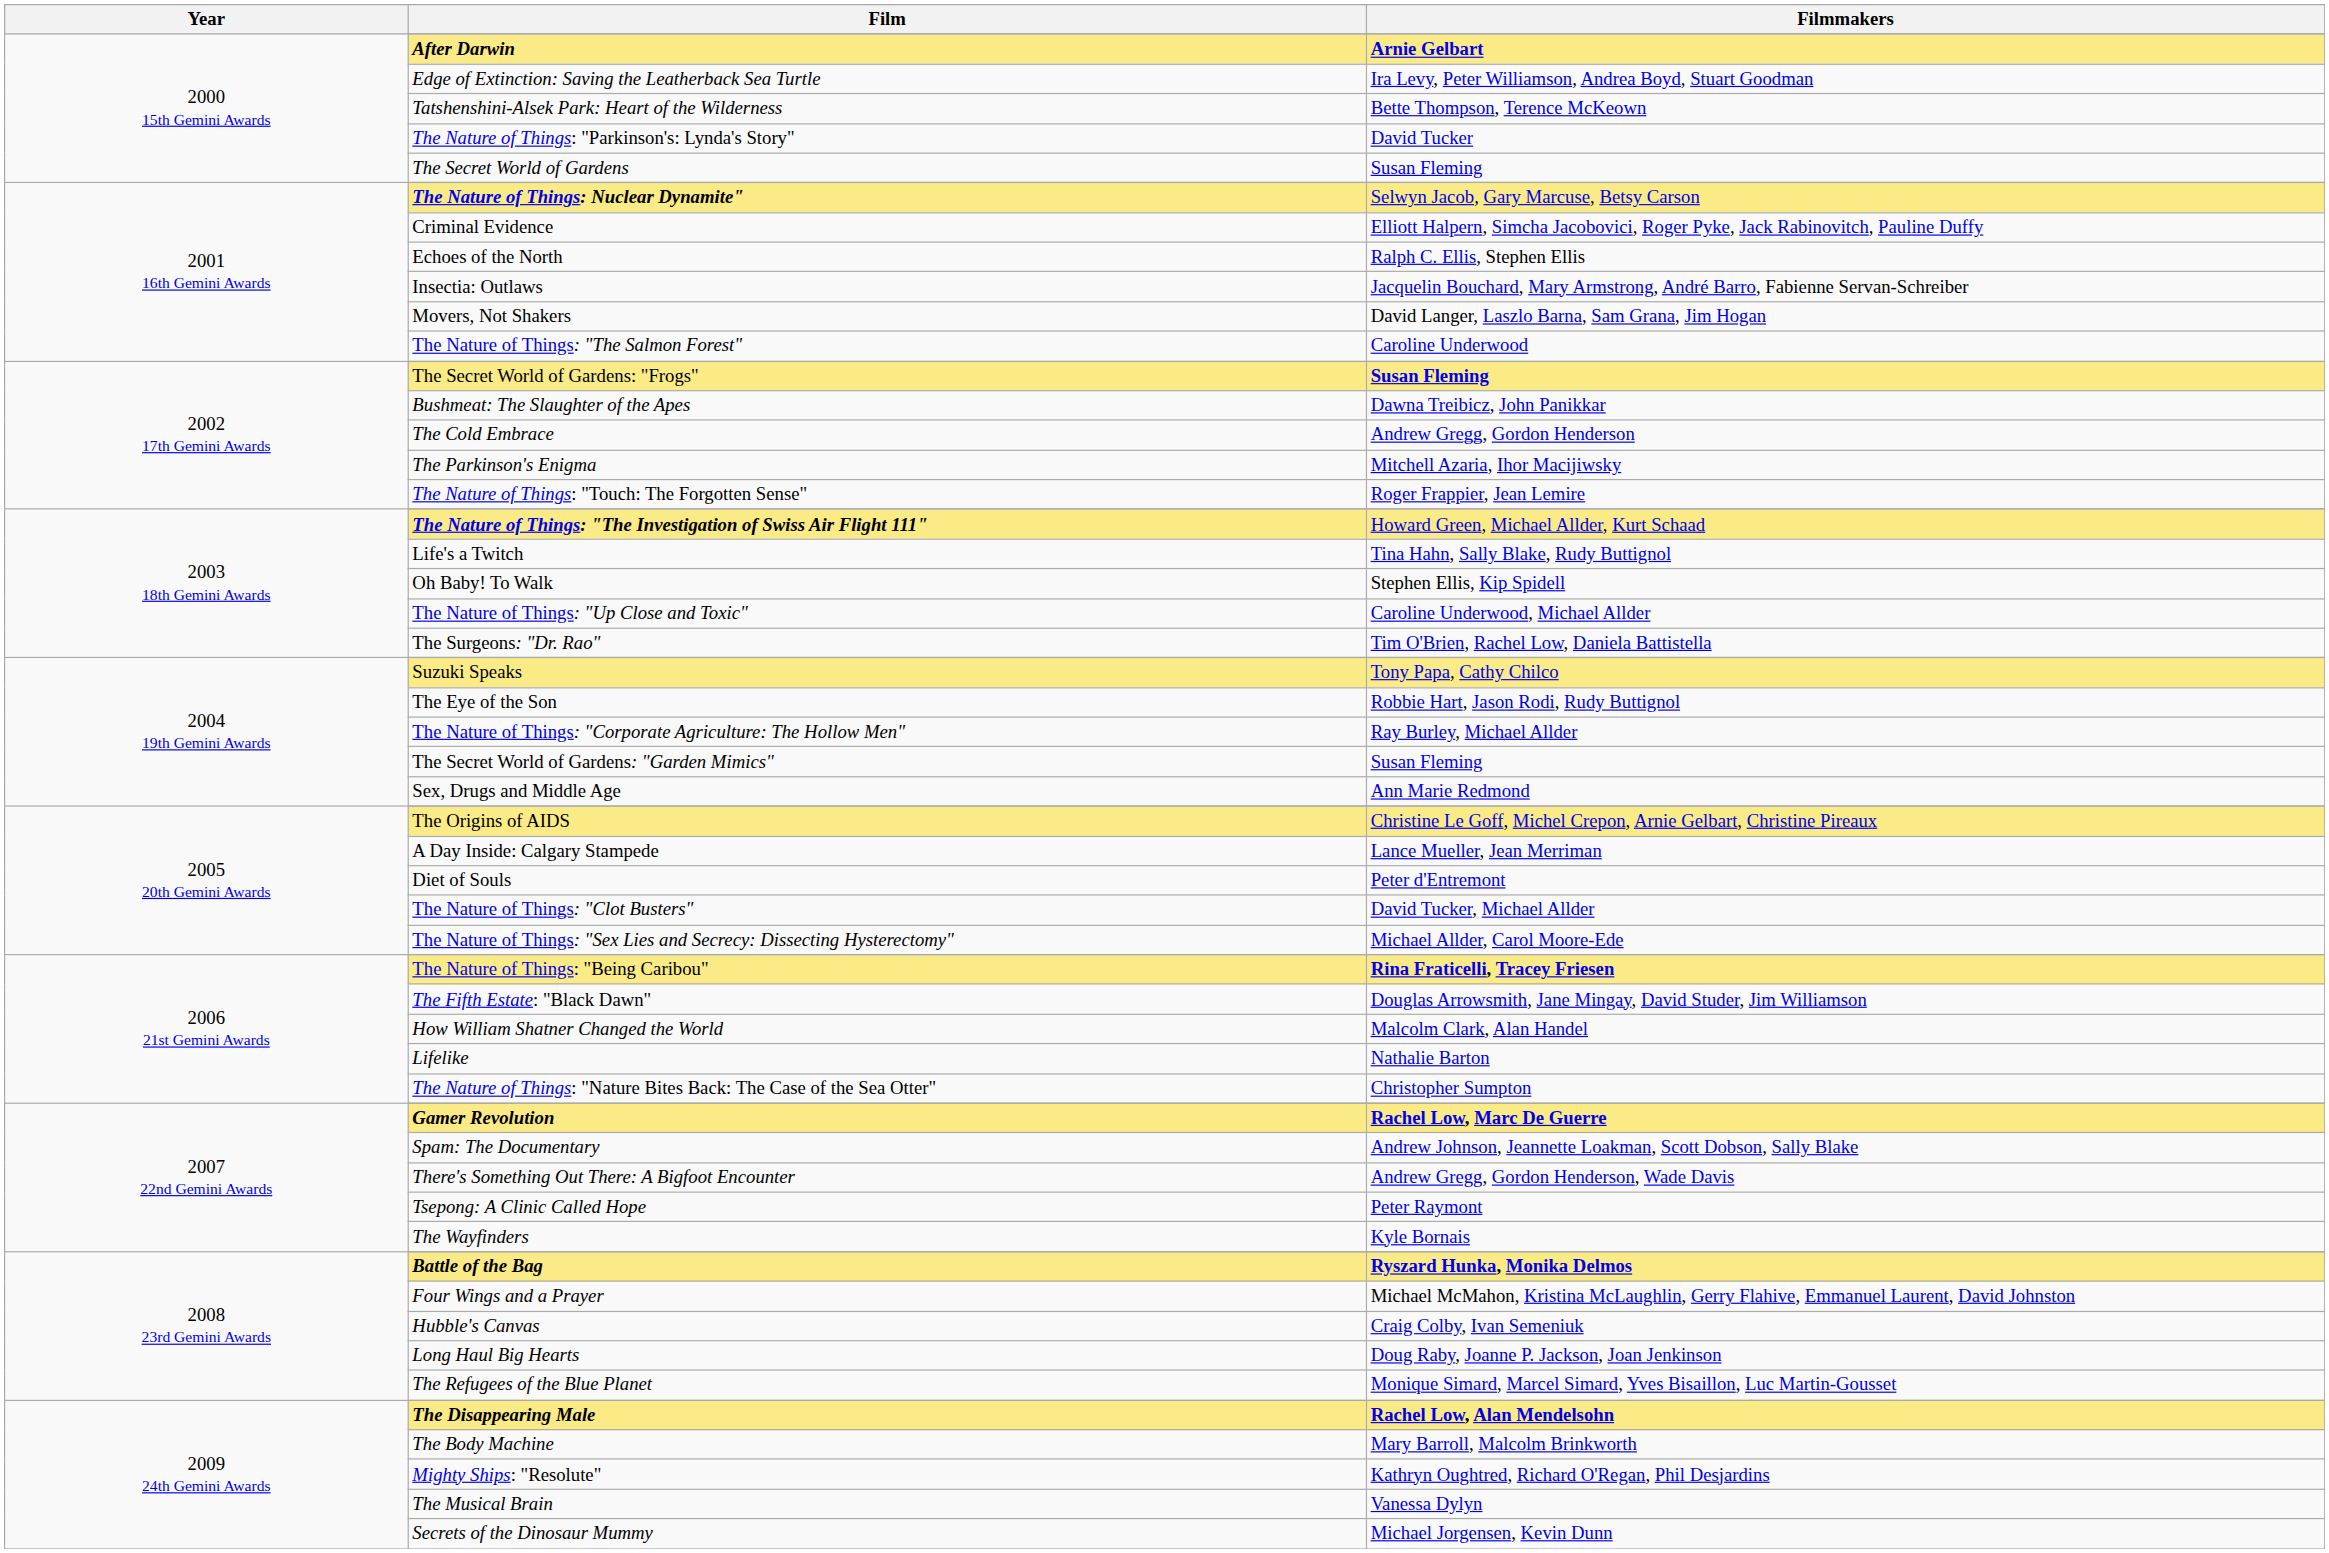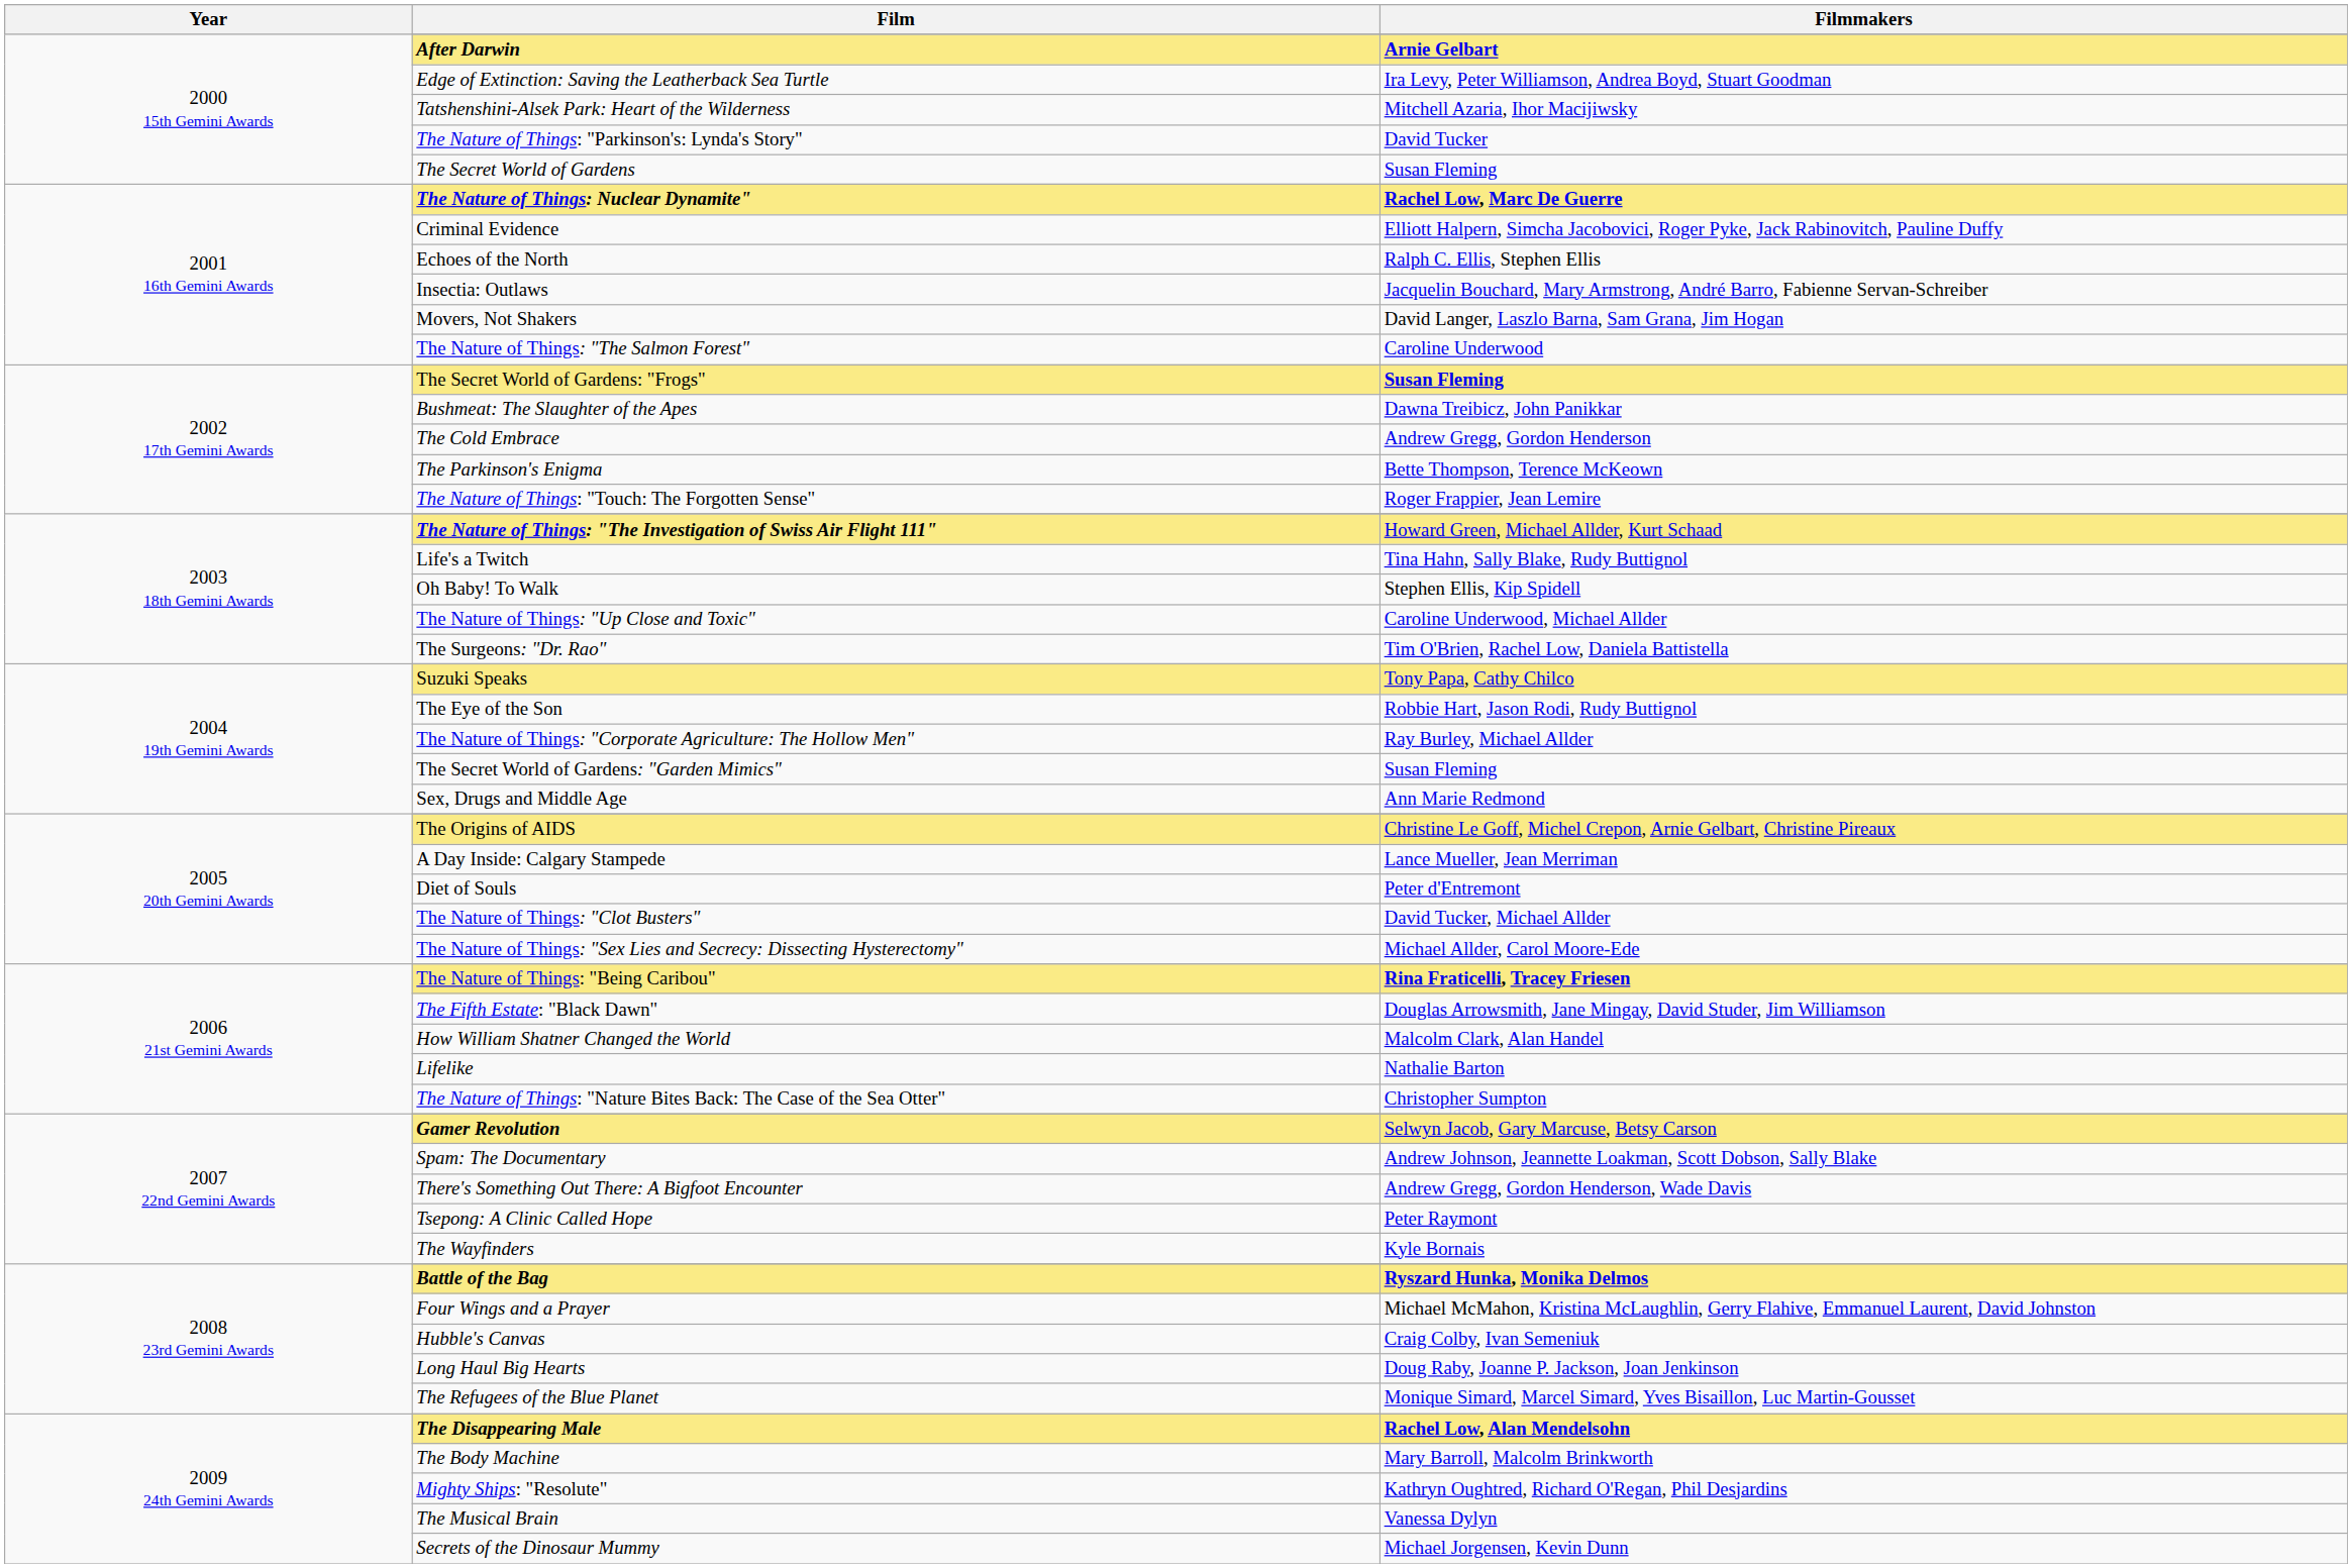Tatshenshini-Alsek Park: Heart of the Wilderness | Filmmakers: Bette Thompson, Terence McKeown -> Mitchell Azaria, Ihor Macijiwsky
The Nature of Things: Nuclear Dynamite" | Filmmakers: Selwyn Jacob, Gary Marcuse, Betsy Carson -> Rachel Low, Marc De Guerre
The Parkinson's Enigma | Filmmakers: Mitchell Azaria, Ihor Macijiwsky -> Bette Thompson, Terence McKeown
Gamer Revolution | Filmmakers: Rachel Low, Marc De Guerre -> Selwyn Jacob, Gary Marcuse, Betsy Carson
